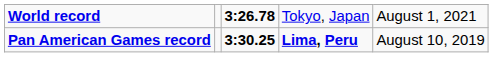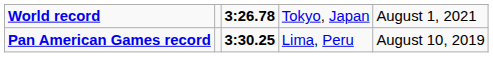Pan American Games record | column 4: bold -> normal
